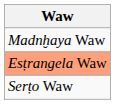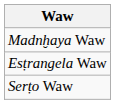row 3 | column 1: lightsalmon background -> no background
